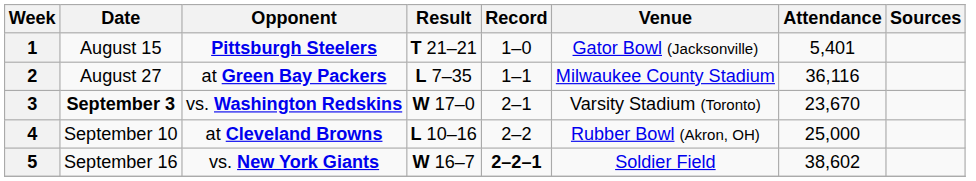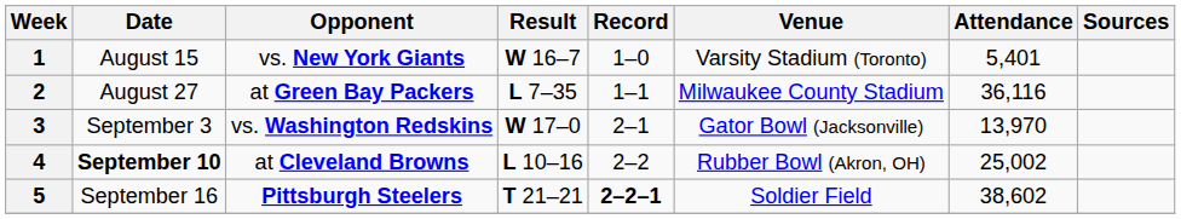1 | Opponent: Pittsburgh Steelers -> vs. New York Giants
1 | Result: T 21–21 -> W 16–7
1 | Venue: Gator Bowl (Jacksonville) -> Varsity Stadium (Toronto)
3 | Date: bold -> normal
3 | Venue: Varsity Stadium (Toronto) -> Gator Bowl (Jacksonville)
3 | Attendance: 23,670 -> 13,970
4 | Date: normal -> bold
4 | Attendance: 25,000 -> 25,002
5 | Opponent: vs. New York Giants -> Pittsburgh Steelers
5 | Result: W 16–7 -> T 21–21
